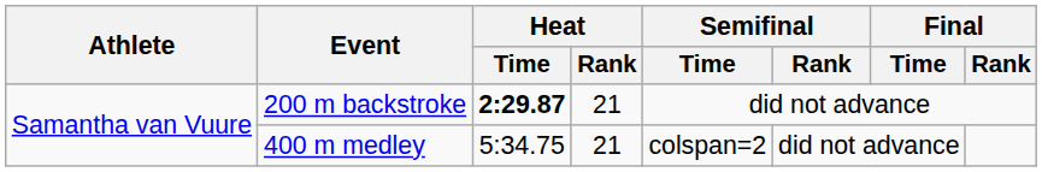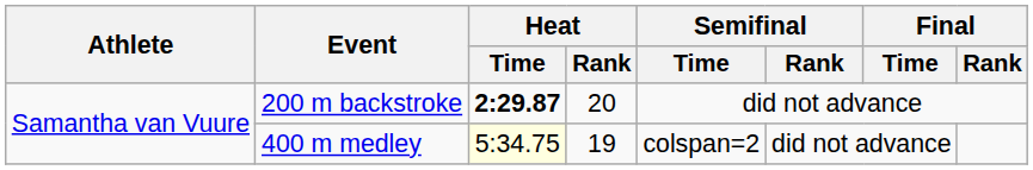200 m backstroke | Heat / Rank: 21 -> 20
400 m medley | Heat / Time: no background -> lightyellow background
400 m medley | Heat / Rank: 21 -> 19
